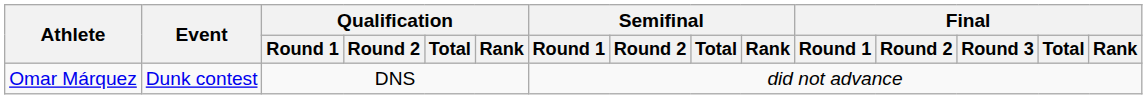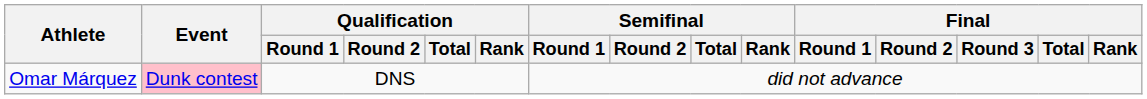Omar Márquez | Event: no background -> pink background
